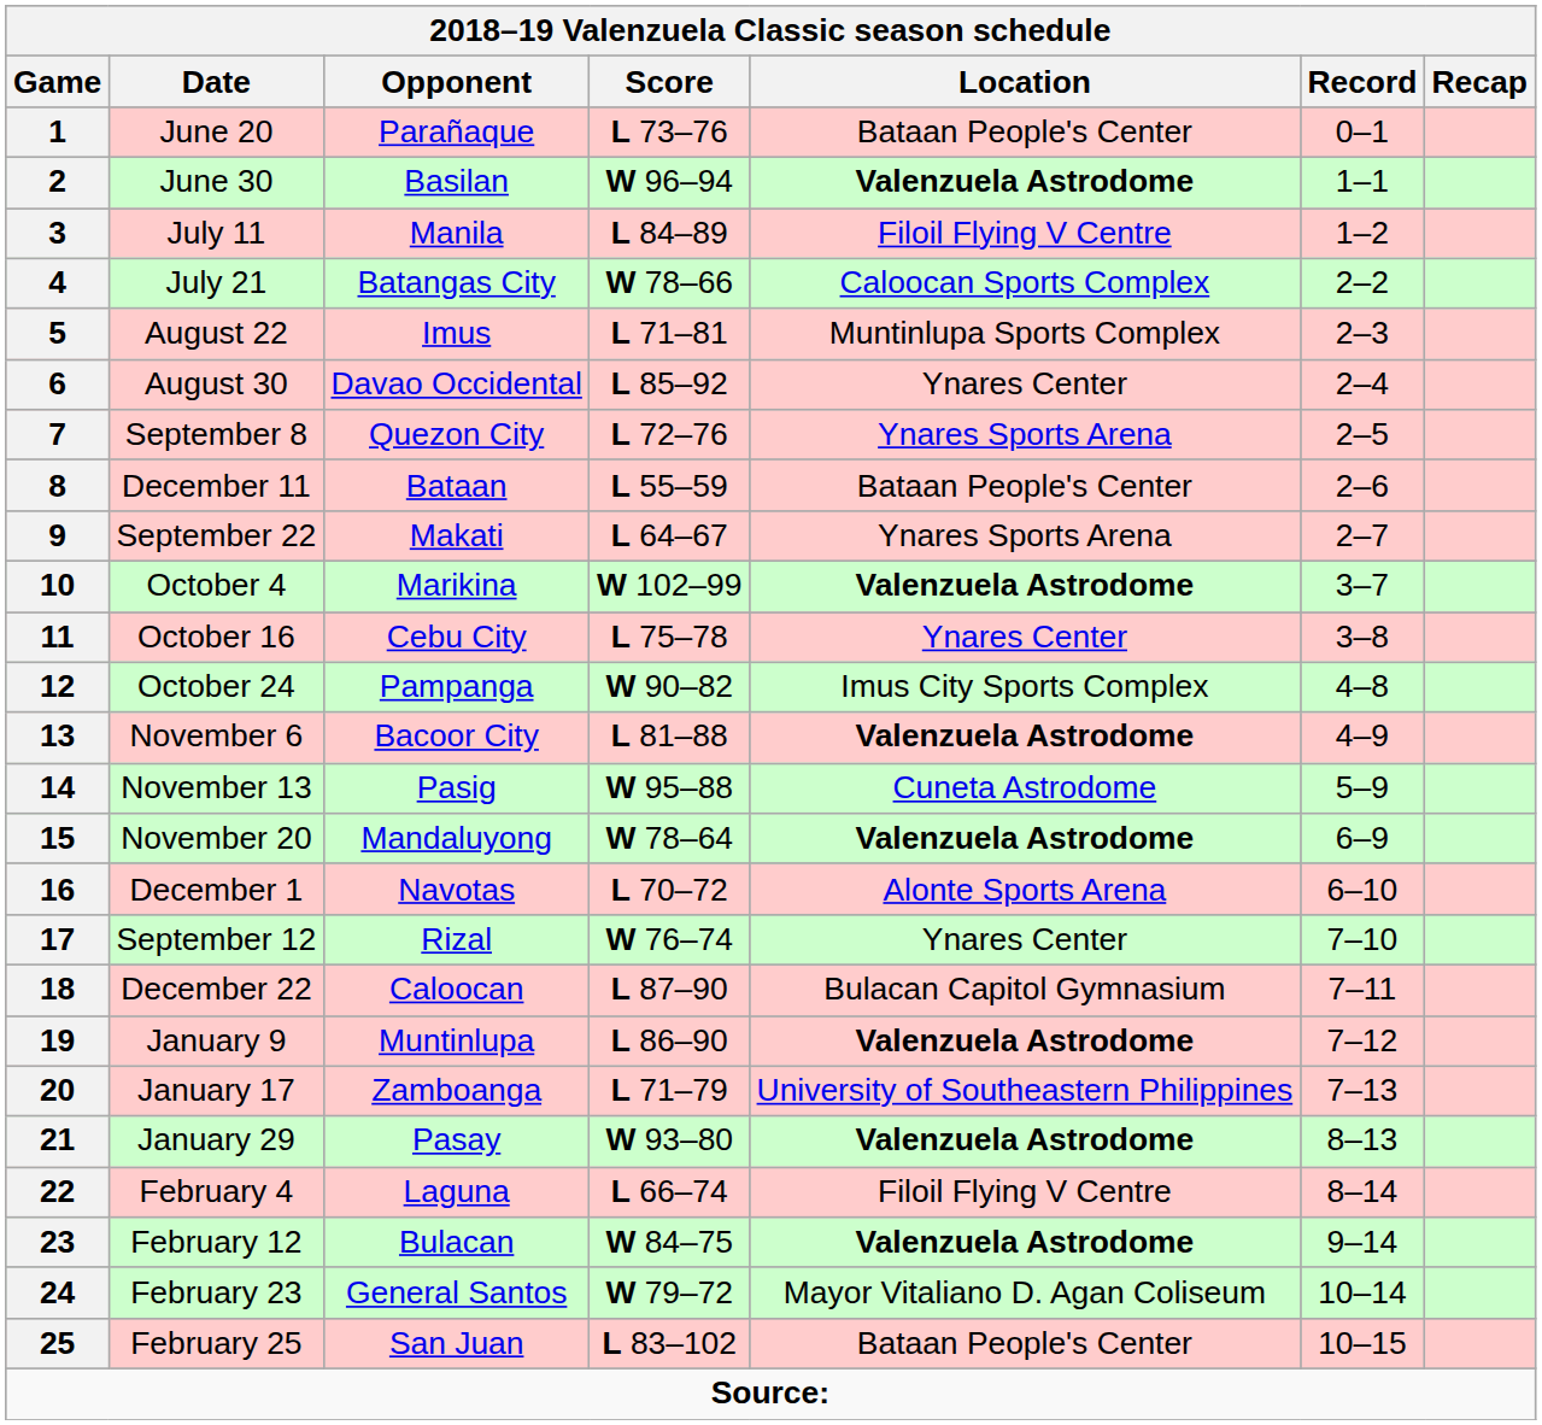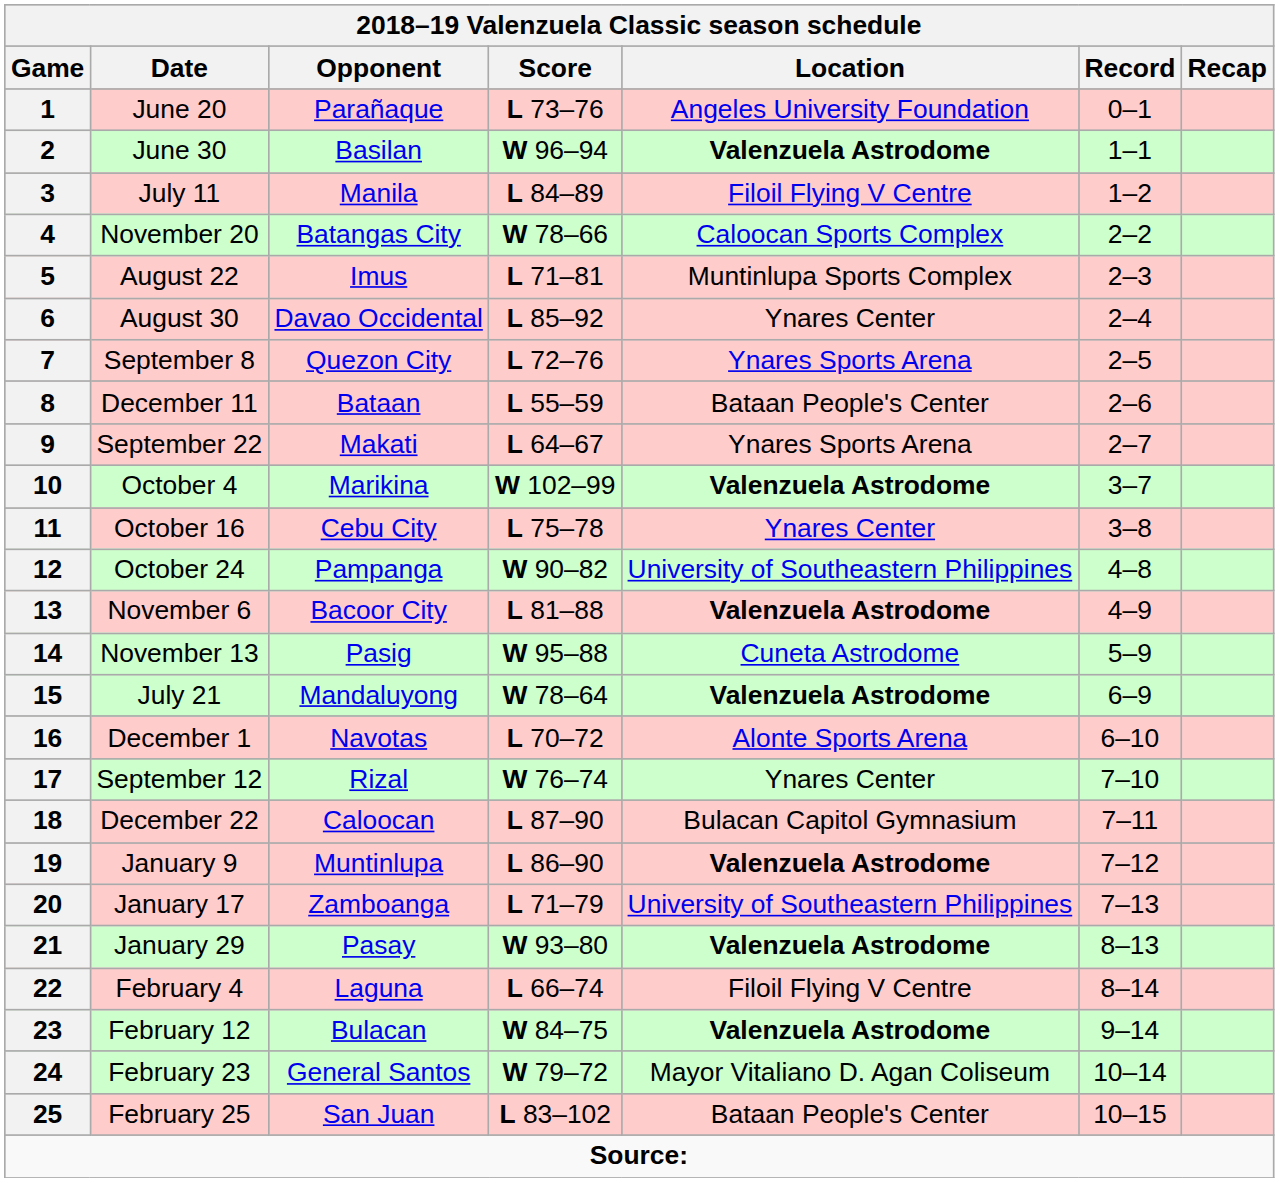1 | Location: Bataan People's Center -> Angeles University Foundation
4 | Date: July 21 -> November 20
12 | Location: Imus City Sports Complex -> University of Southeastern Philippines
15 | Date: November 20 -> July 21
